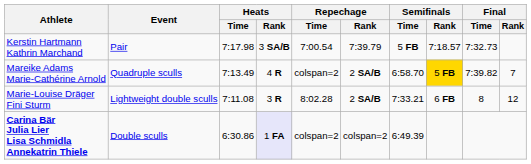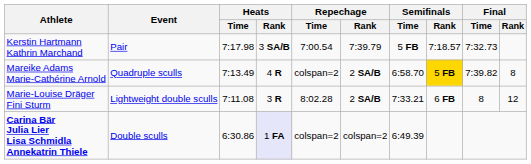Mareike Adams Marie-Cathérine Arnold | Final / Rank: 7 -> 8
